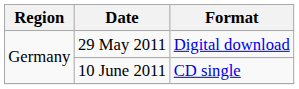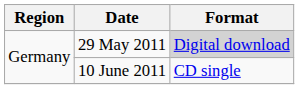29 May 2011 | Format: no background -> lightgrey background
